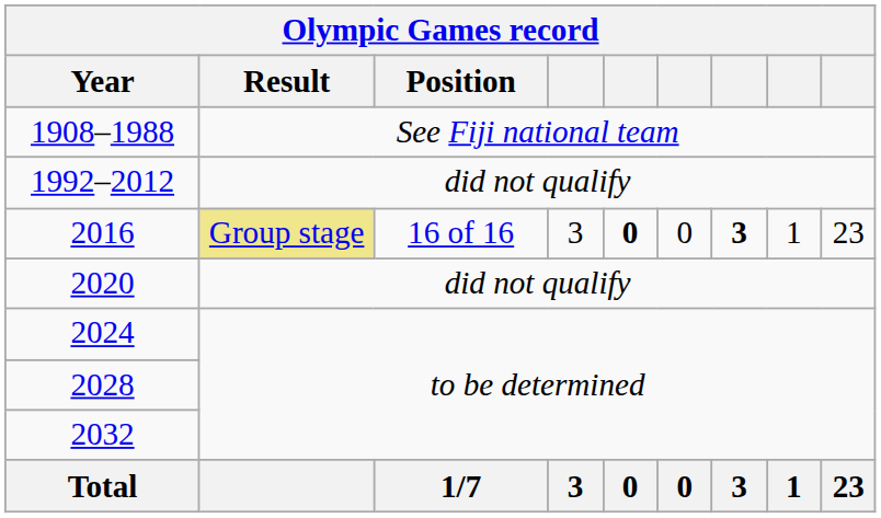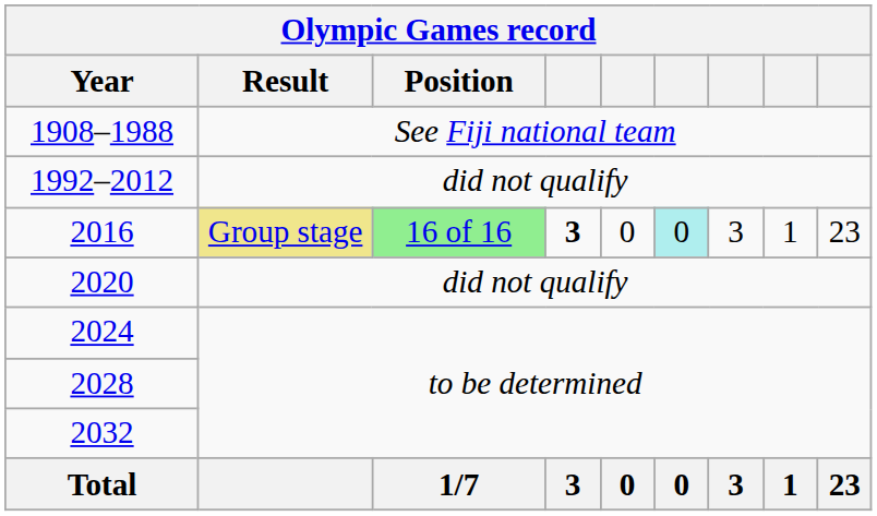2016 | Position: no background -> lightgreen background
2016 | column 4: normal -> bold
2016 | column 5: bold -> normal
2016 | column 6: no background -> paleturquoise background
2016 | column 7: bold -> normal
